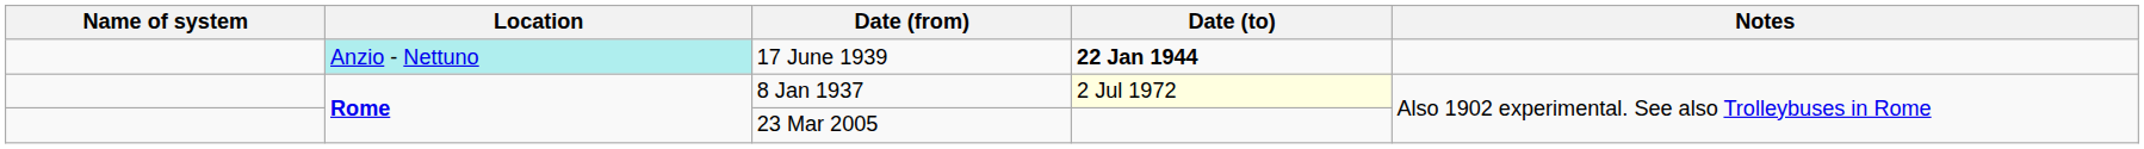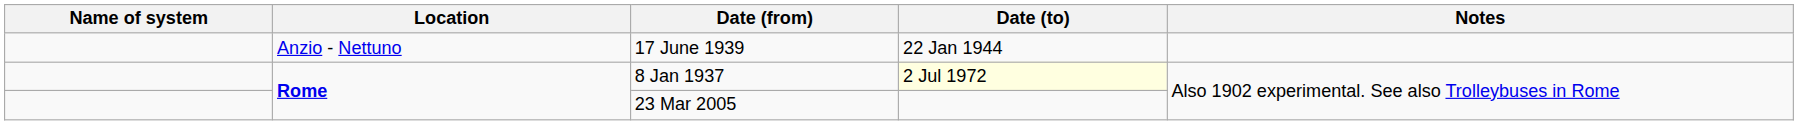17 June 1939 | Location: paleturquoise background -> no background
17 June 1939 | Date (to): bold -> normal
